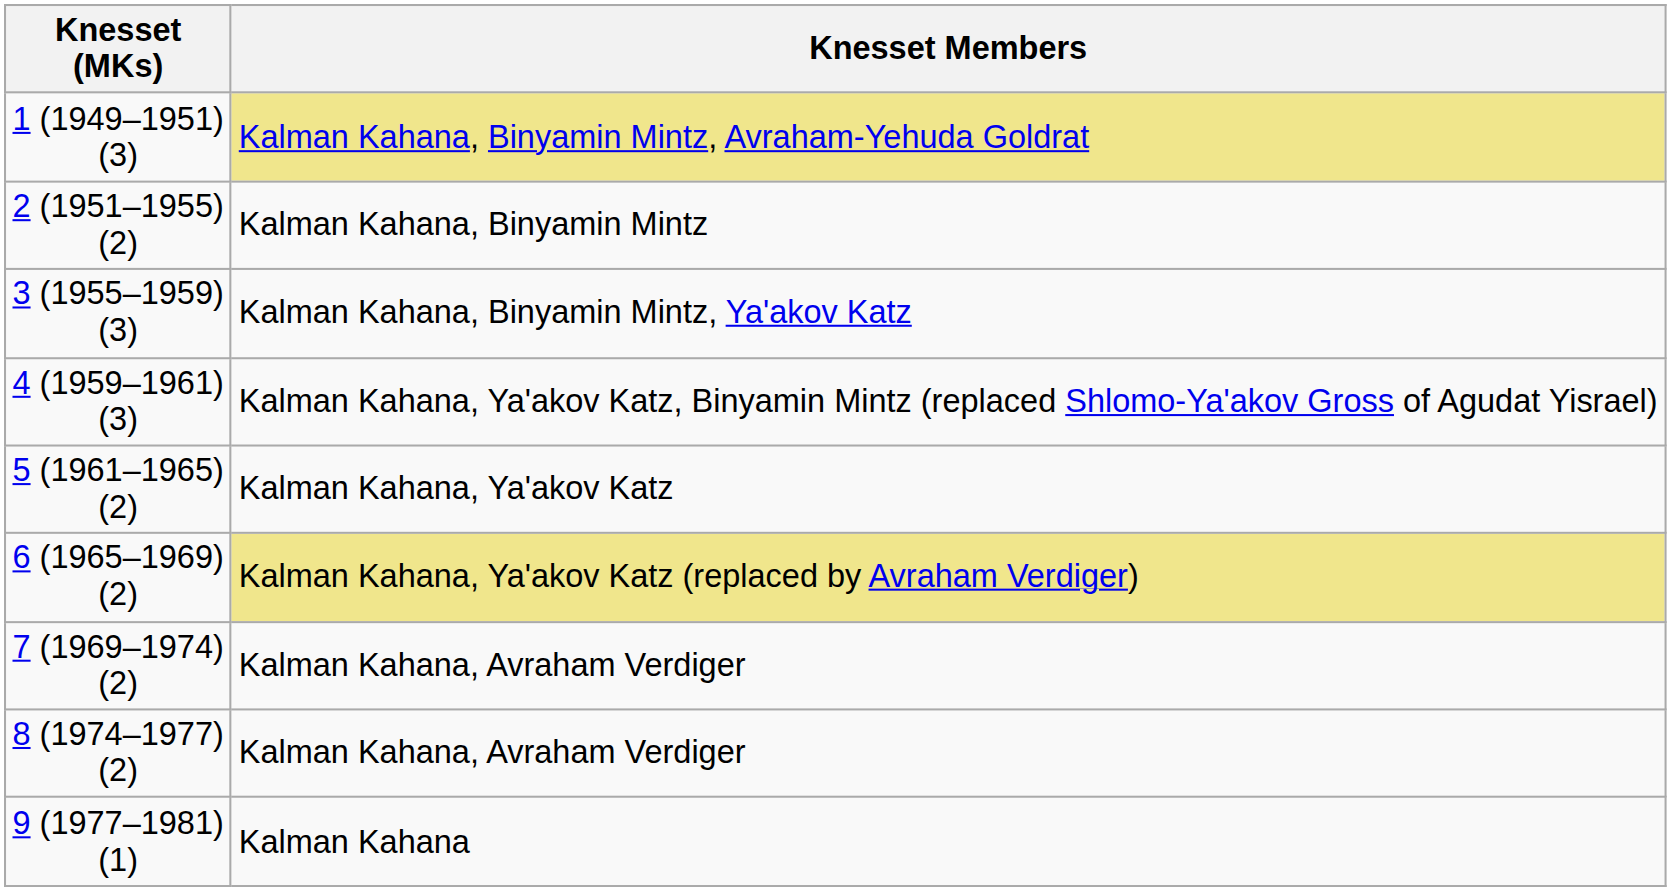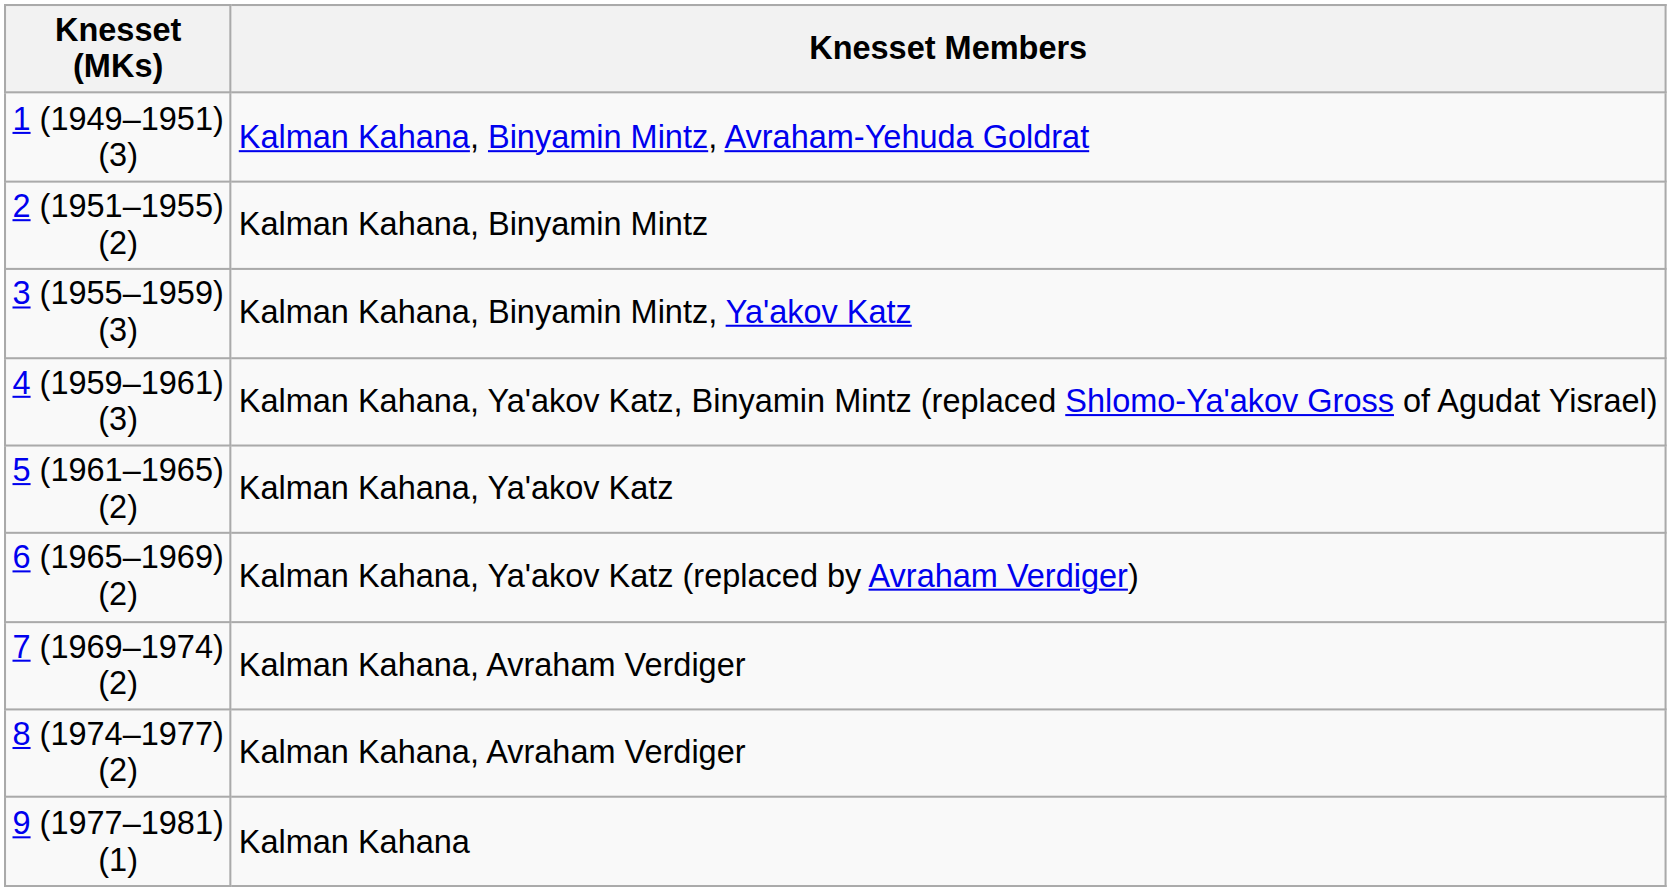1 (1949–1951) (3) | Knesset Members: khaki background -> no background
6 (1965–1969) (2) | Knesset Members: khaki background -> no background
